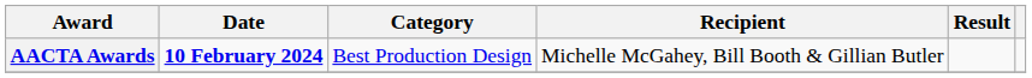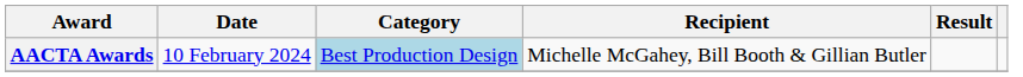AACTA Awards | Date: bold -> normal
AACTA Awards | Category: no background -> lightblue background
